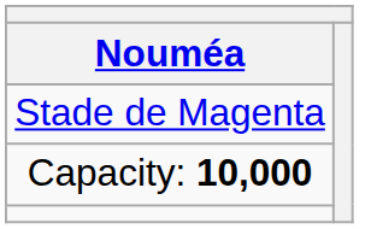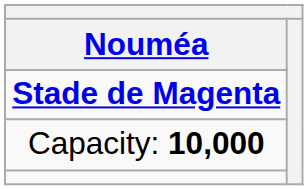Stade de Magenta | Nouméa: normal -> bold
